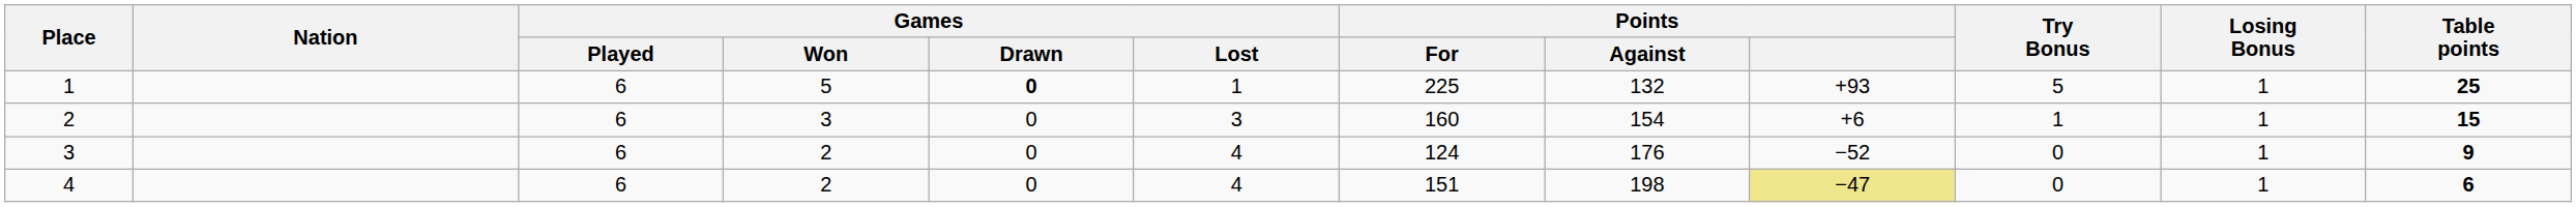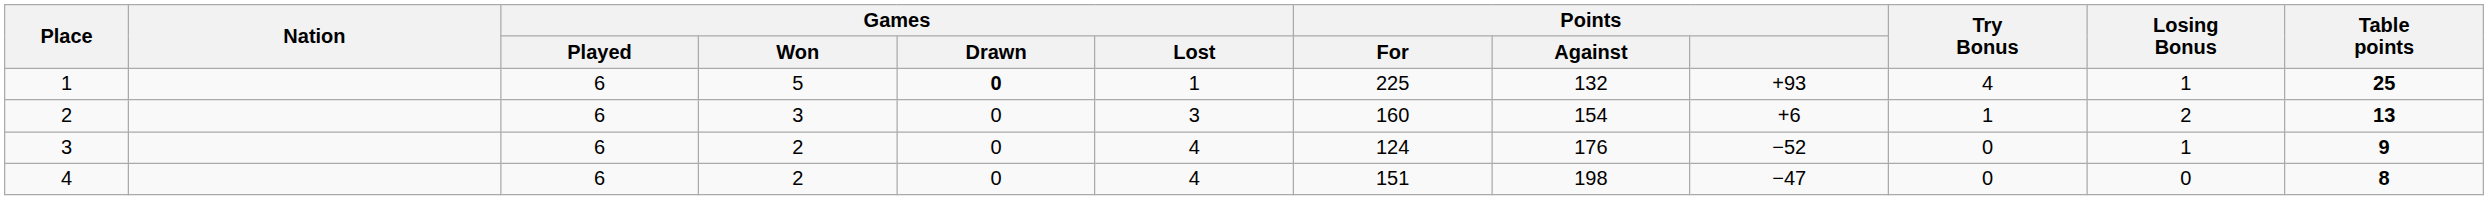row 3 | Try Bonus: 5 -> 4
row 4 | Losing Bonus: 1 -> 2
row 4 | Table points: 15 -> 13
row 6 | Points: khaki background -> no background
row 6 | Losing Bonus: 1 -> 0
row 6 | Table points: 6 -> 8
